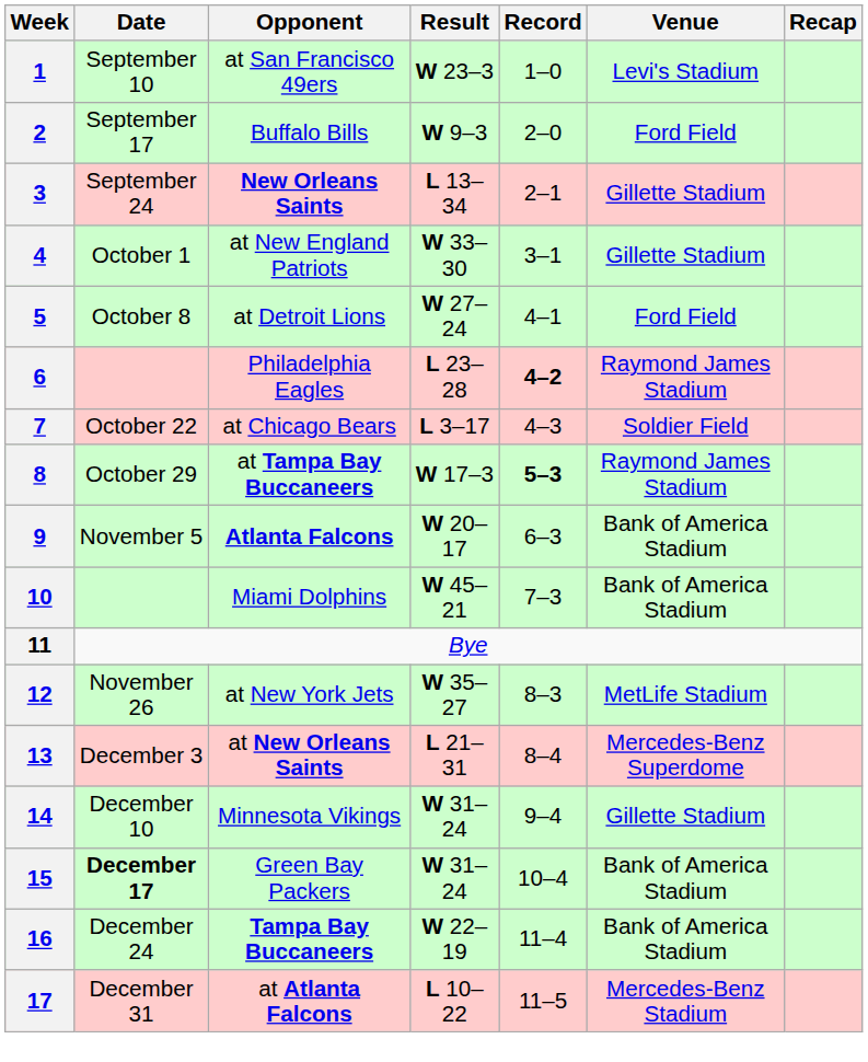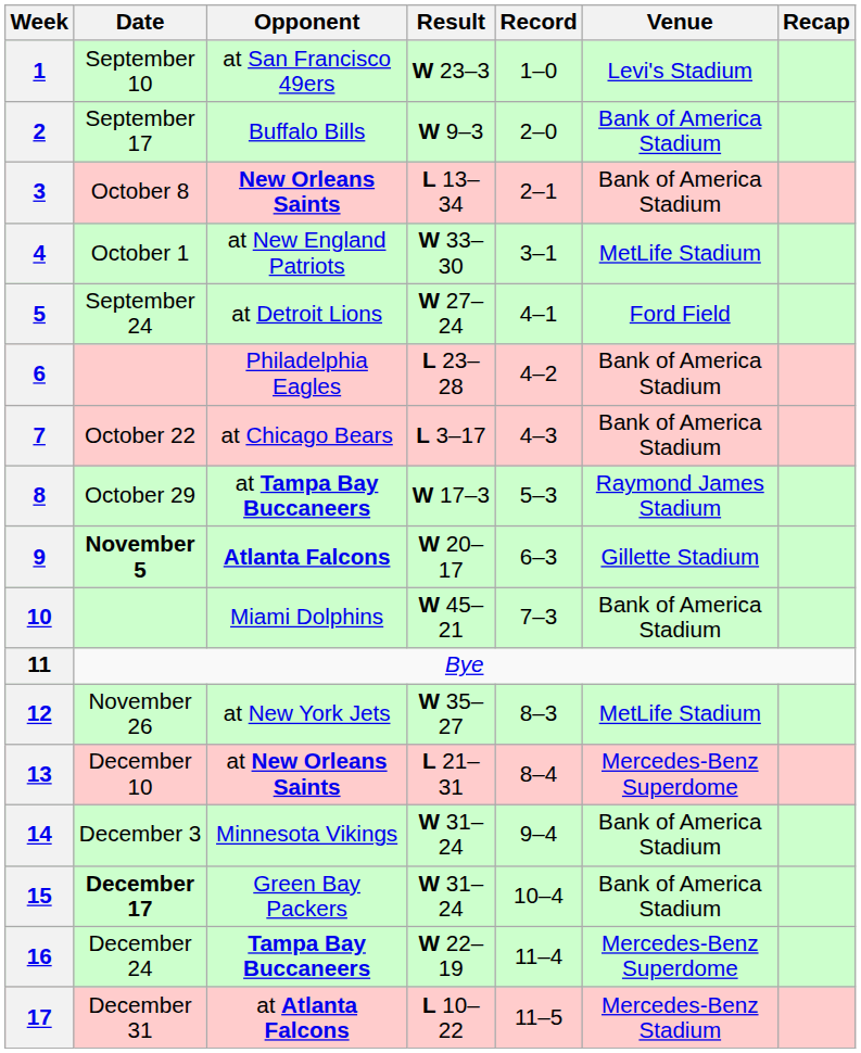2 | Venue: Ford Field -> Bank of America Stadium
3 | Date: September 24 -> October 8
3 | Venue: Gillette Stadium -> Bank of America Stadium
4 | Venue: Gillette Stadium -> MetLife Stadium
5 | Date: October 8 -> September 24
6 | Record: bold -> normal
6 | Venue: Raymond James Stadium -> Bank of America Stadium
7 | Venue: Soldier Field -> Bank of America Stadium
8 | Record: bold -> normal
9 | Date: normal -> bold
9 | Venue: Bank of America Stadium -> Gillette Stadium
13 | Date: December 3 -> December 10
14 | Date: December 10 -> December 3
14 | Venue: Gillette Stadium -> Bank of America Stadium
16 | Venue: Bank of America Stadium -> Mercedes-Benz Superdome
